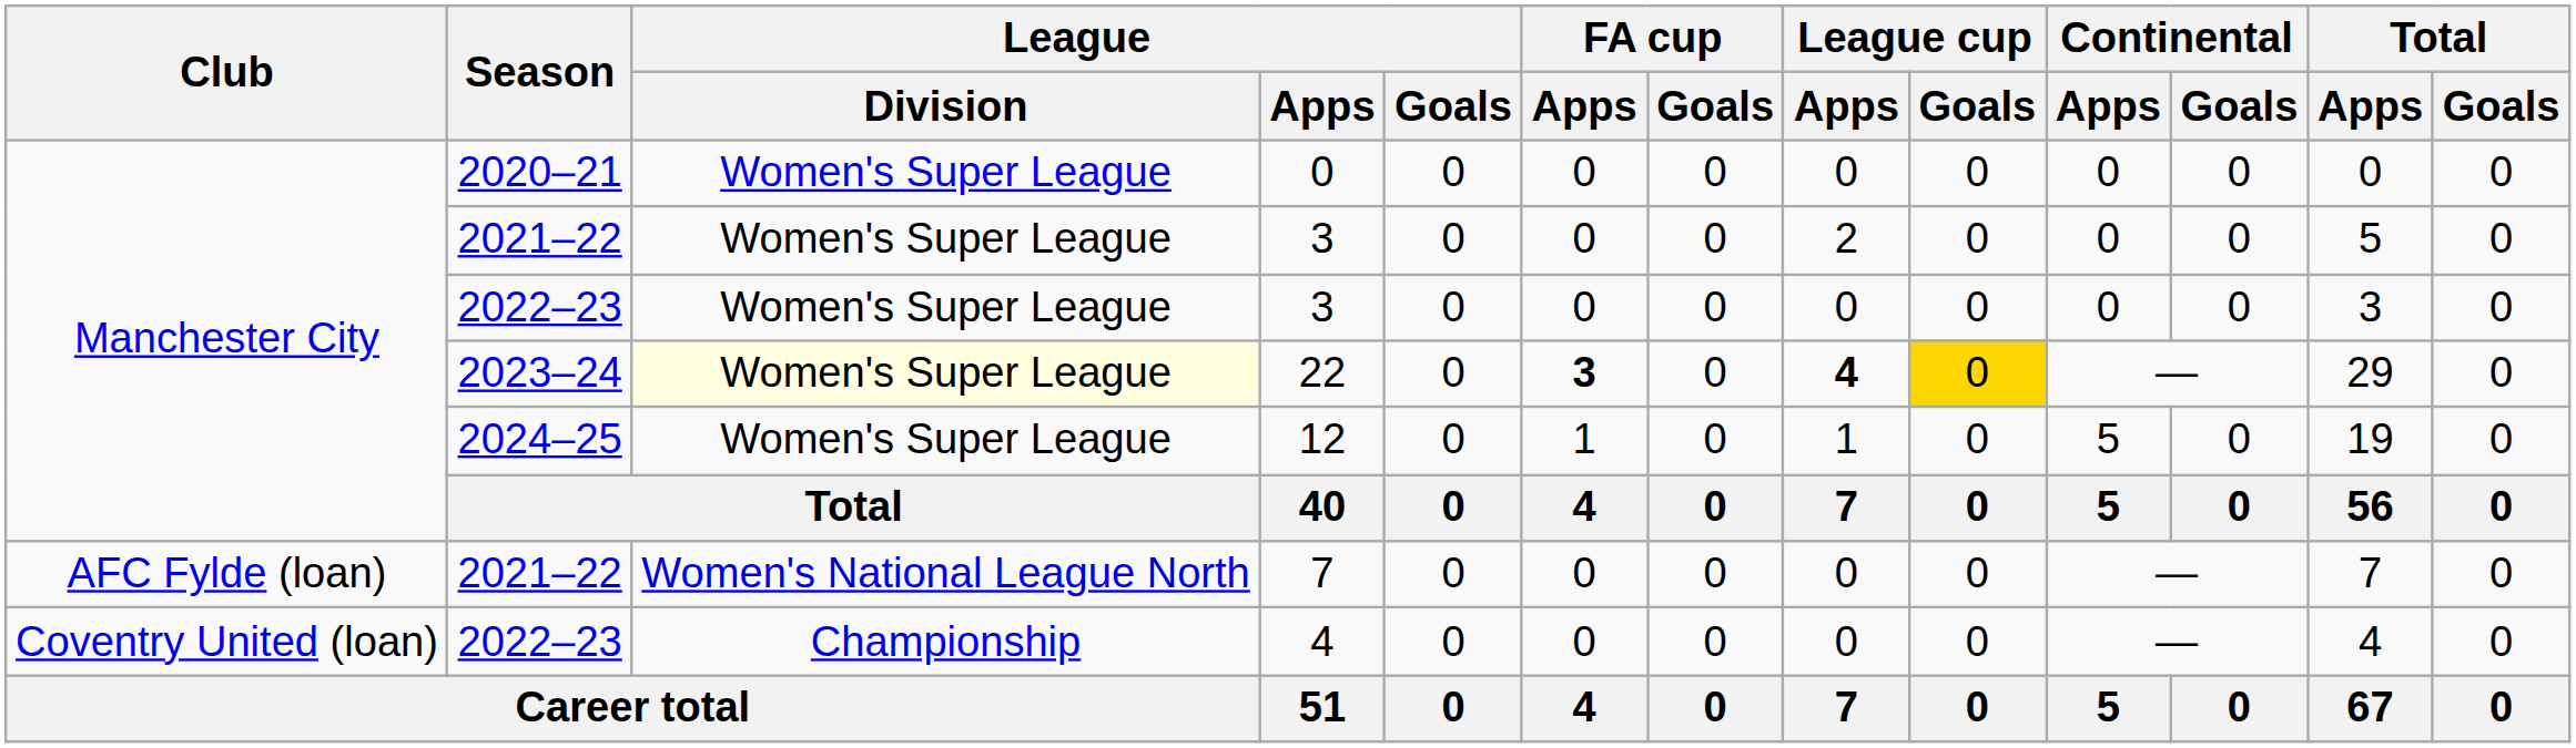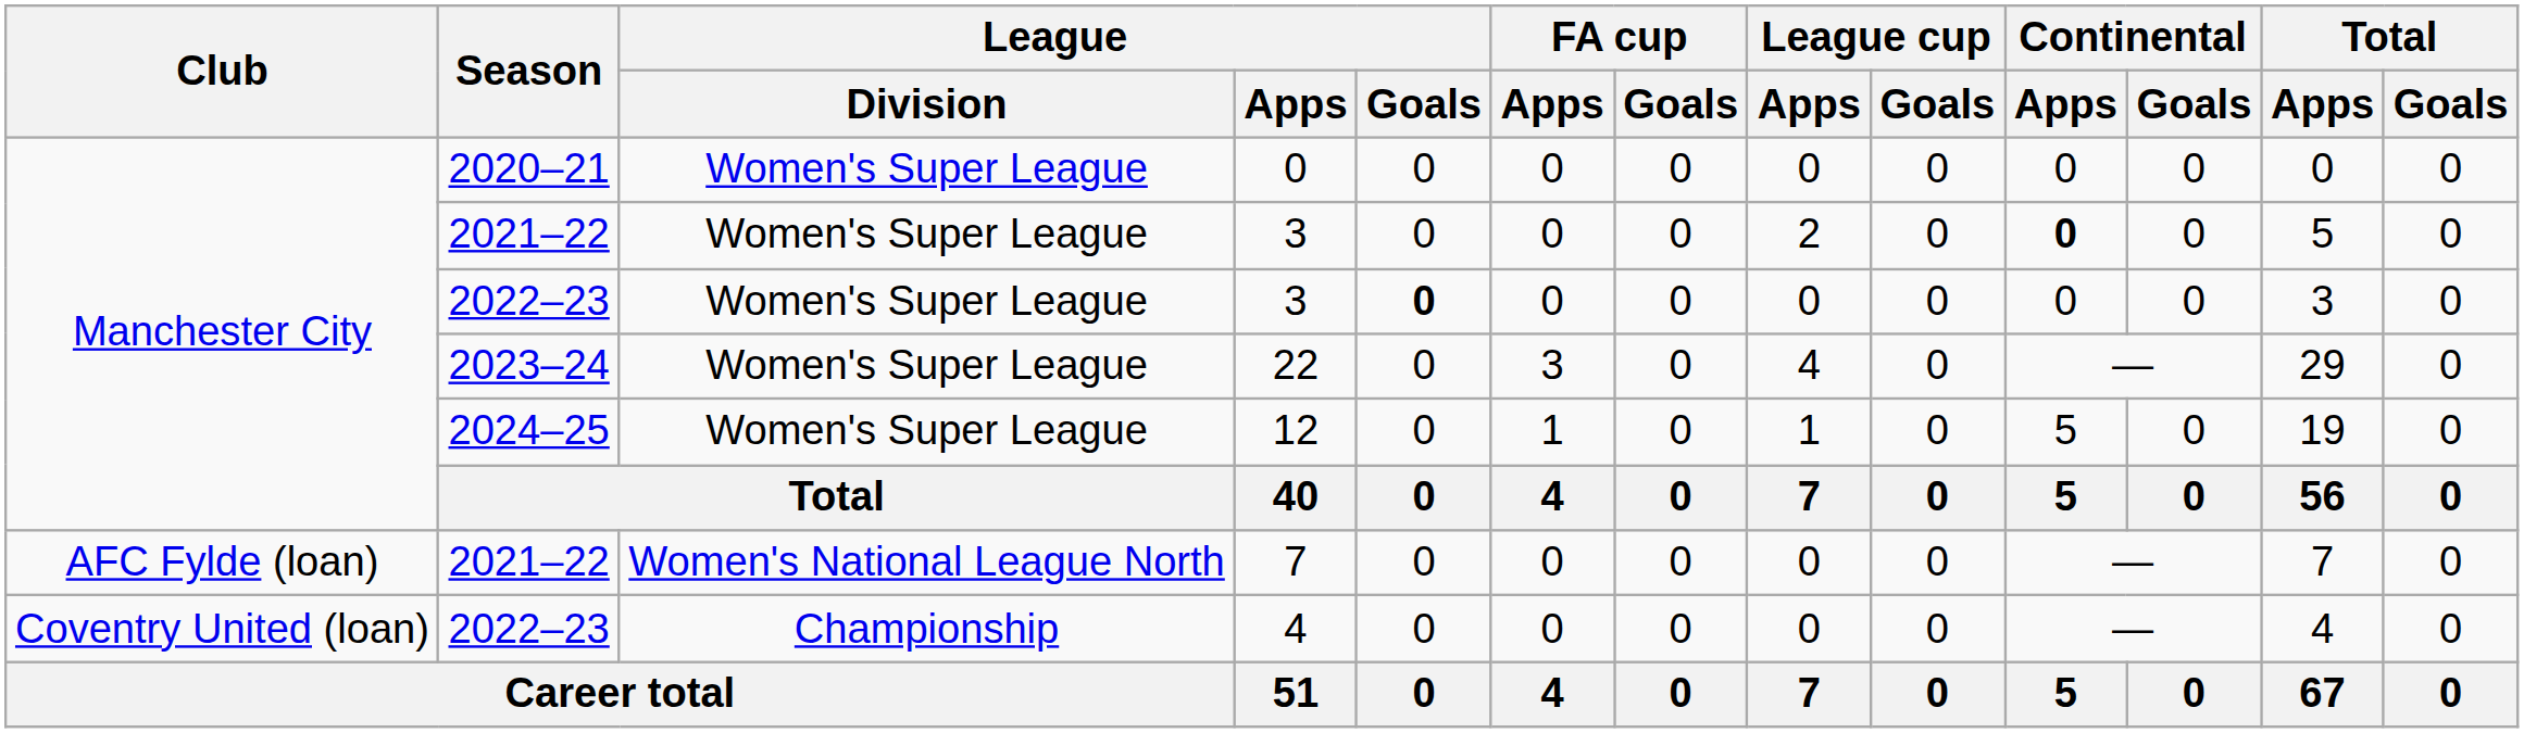2021–22 / 3 | Continental / Apps: normal -> bold
2022–23 / 3 | League / Goals: normal -> bold
22 | League / Division: lightyellow background -> no background
22 | FA cup / Apps: bold -> normal
22 | League cup / Apps: bold -> normal
22 | League cup / Goals: gold background -> no background
